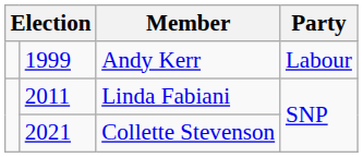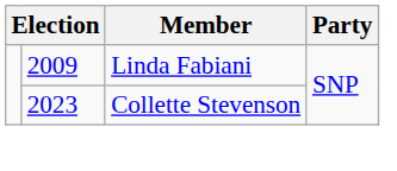- row: 1999 | Andy Kerr | Labour
Linda Fabiani | column 2: 2011 -> 2009
Collette Stevenson | column 2: 2021 -> 2023
